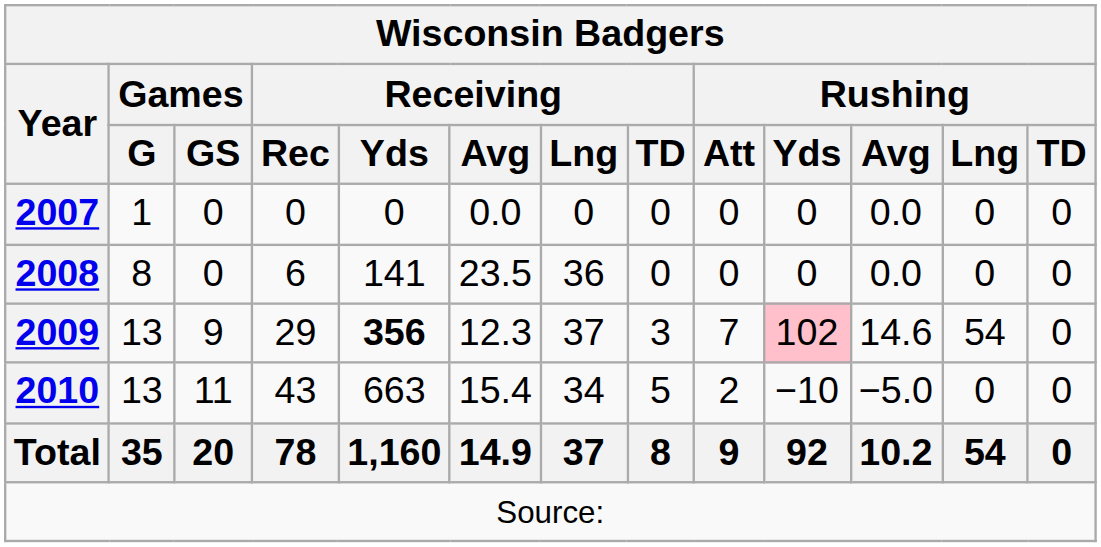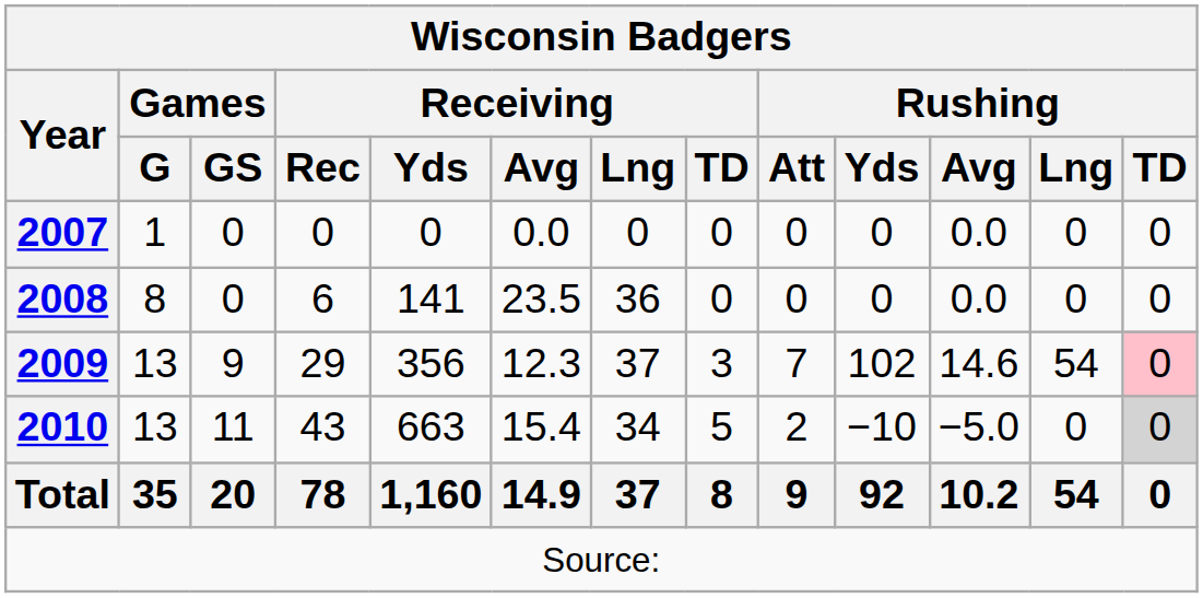2009 | Receiving / Yds: bold -> normal
2009 | Rushing / Yds: pink background -> no background
2009 | Rushing / TD: no background -> pink background
2010 | Rushing / TD: no background -> lightgrey background
